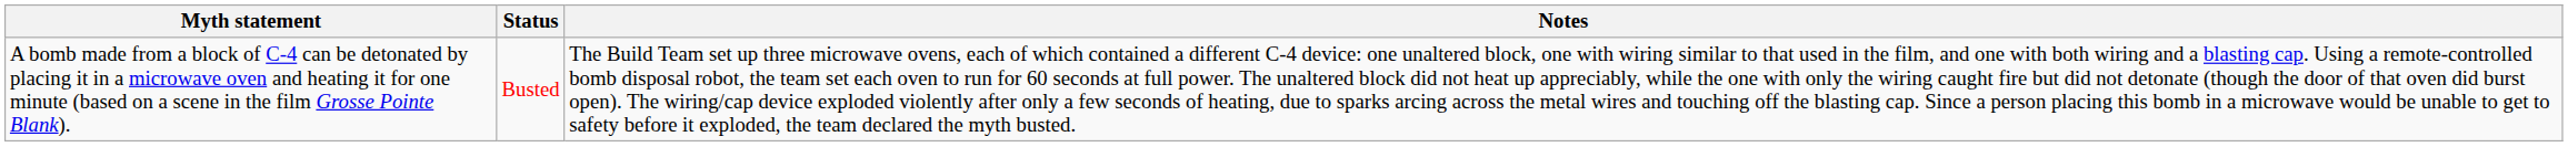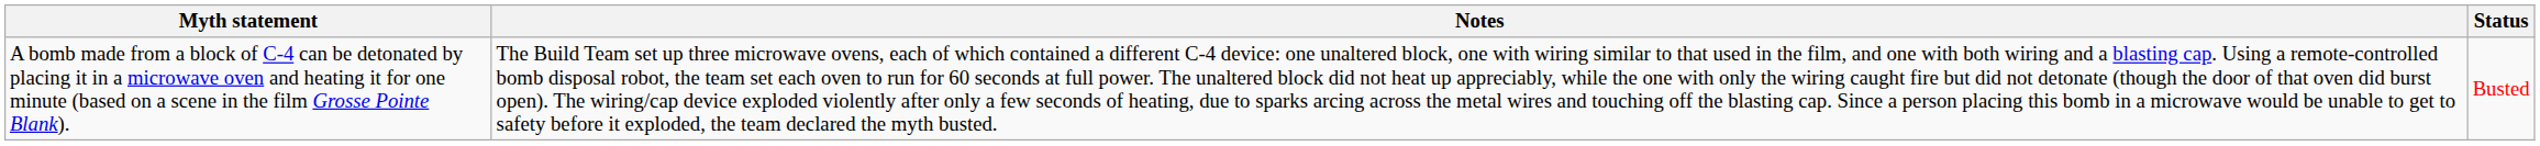columns swapped: Status <-> Notes
